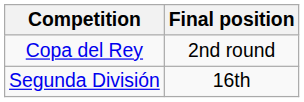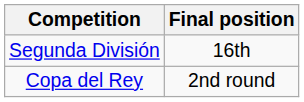rows swapped: Segunda División <-> Copa del Rey
